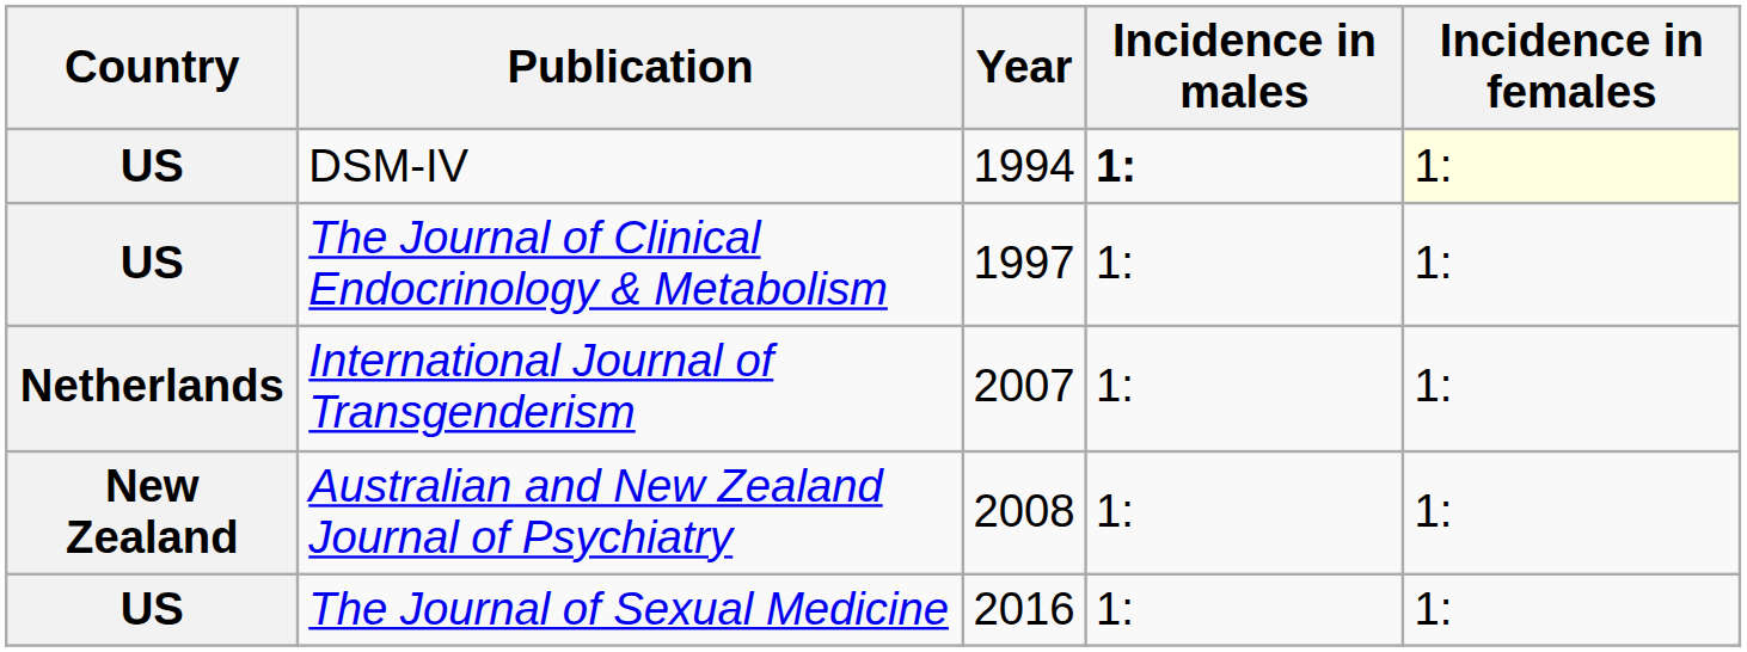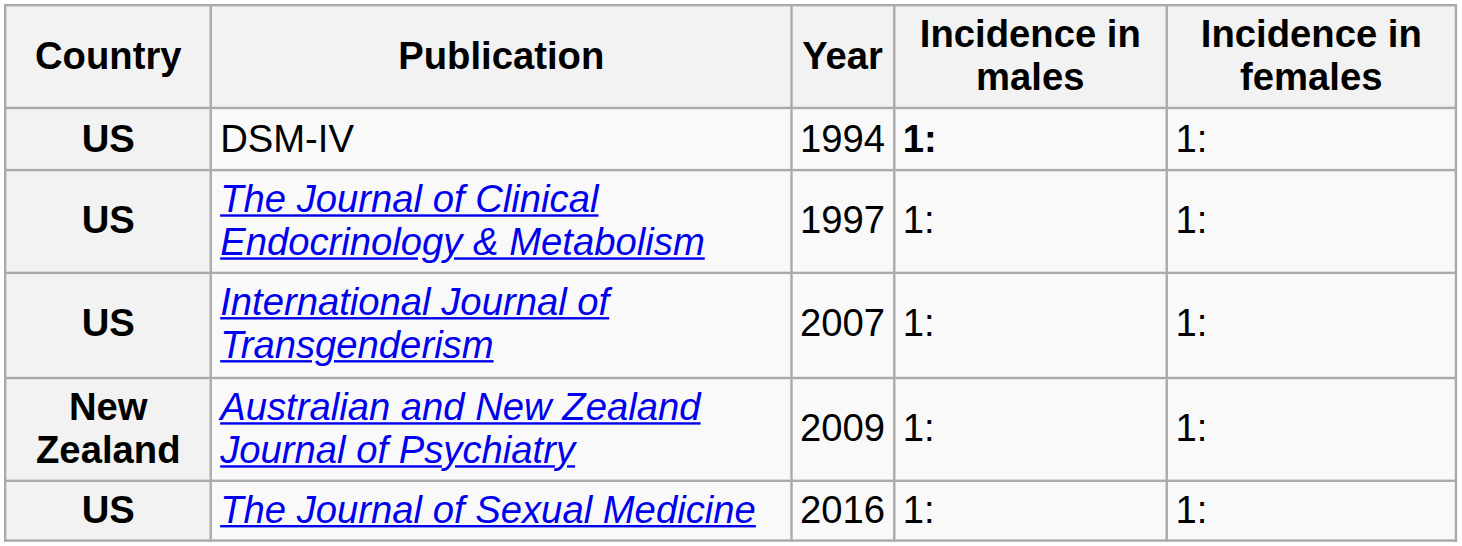DSM-IV | Incidence in females: lightyellow background -> no background
International Journal of Transgenderism | Country: Netherlands -> US
Australian and New Zealand Journal of Psychiatry | Year: 2008 -> 2009
